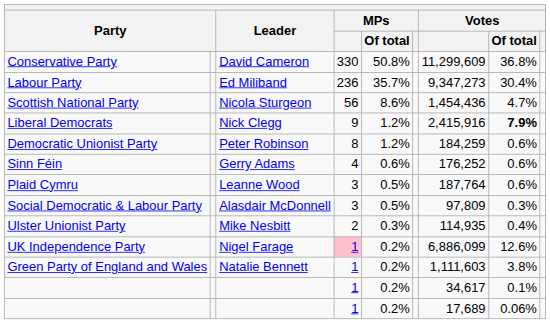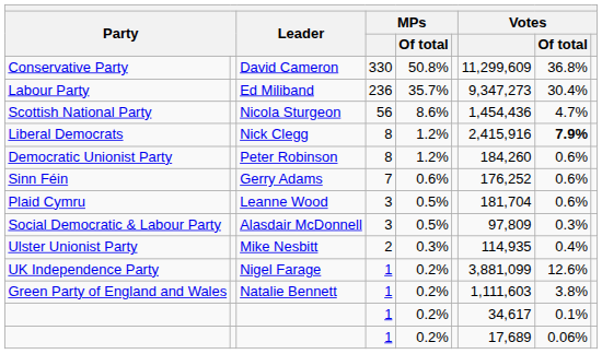Liberal Democrats | column 4: 9 -> 8
Democratic Unionist Party | column 7: 184,259 -> 184,260
Sinn Féin | column 4: 4 -> 7
Plaid Cymru | column 7: 187,764 -> 181,704
UK Independence Party | column 4: pink background -> no background
UK Independence Party | column 7: 6,886,099 -> 3,881,099
